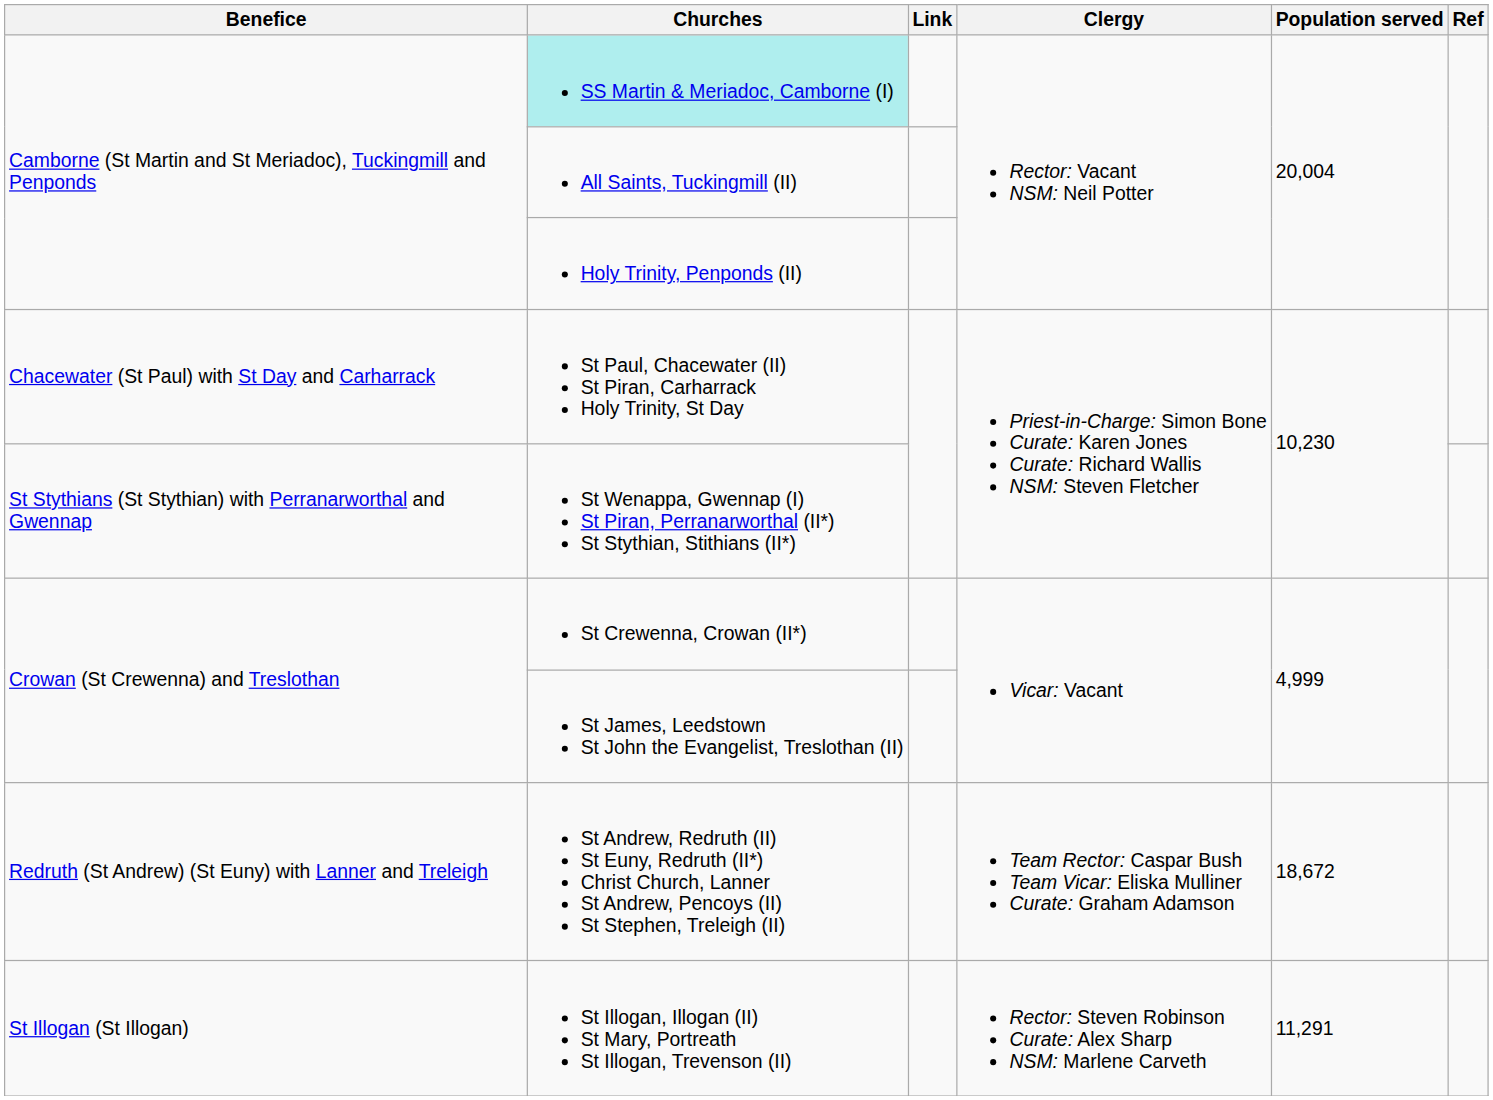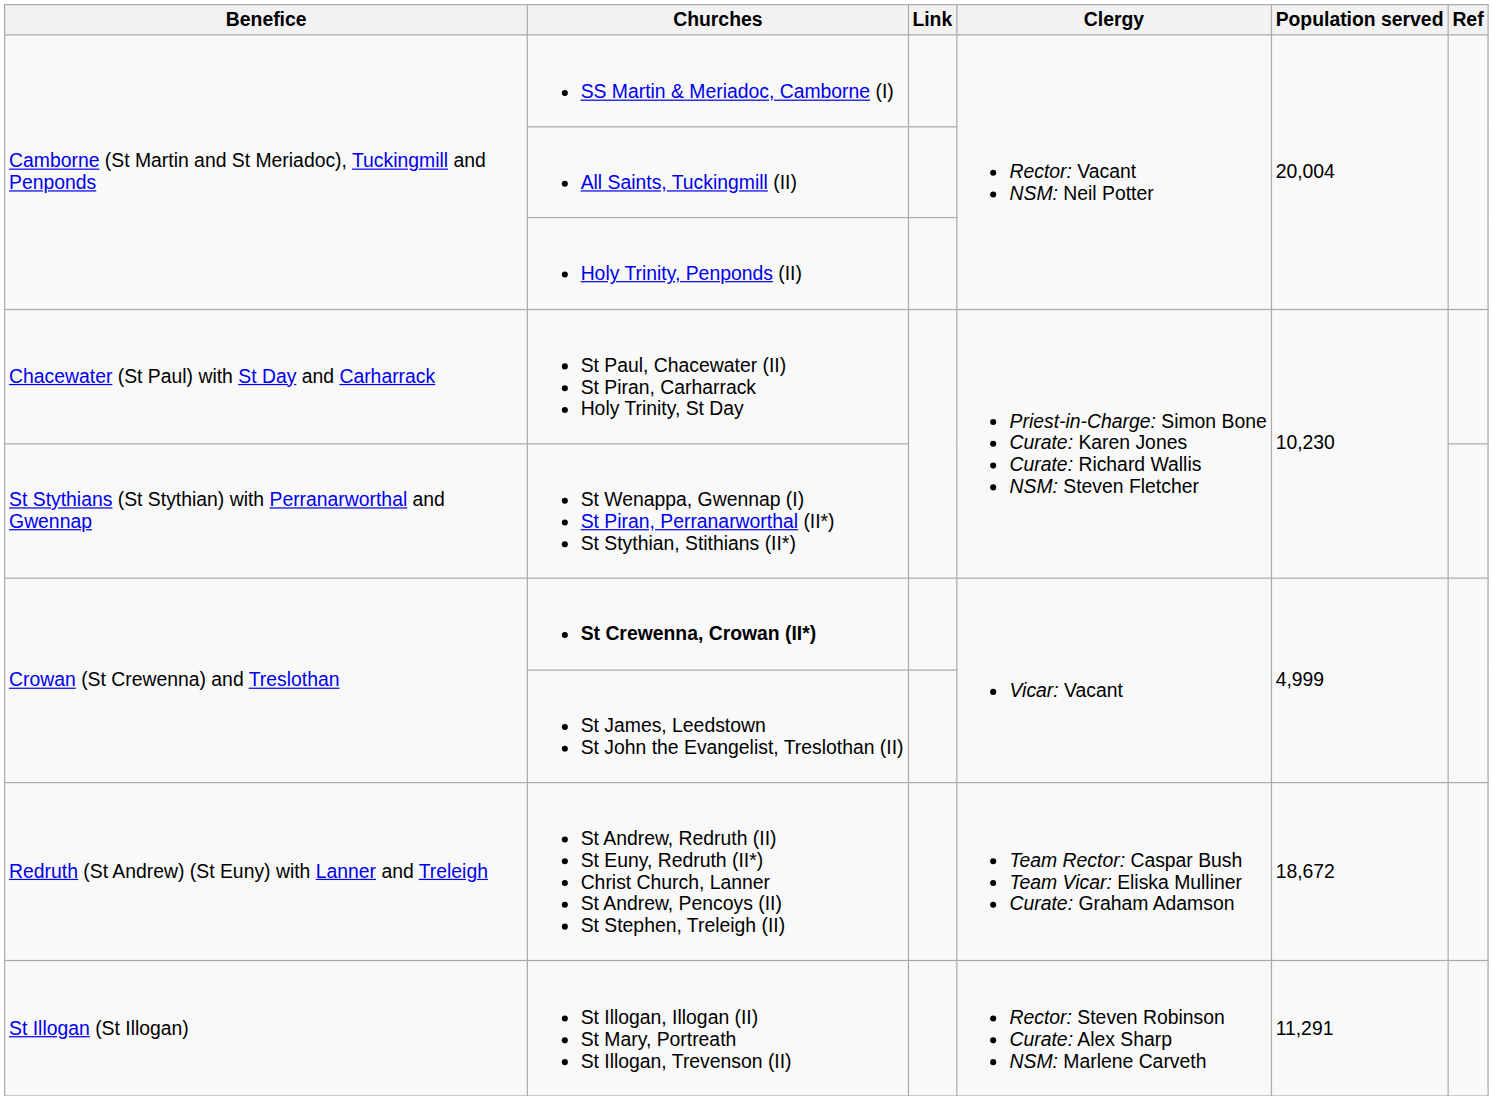SS Martin & Meriadoc, Camborne (I) | Churches: paleturquoise background -> no background
St Crewenna, Crowan (II*) | Churches: normal -> bold
